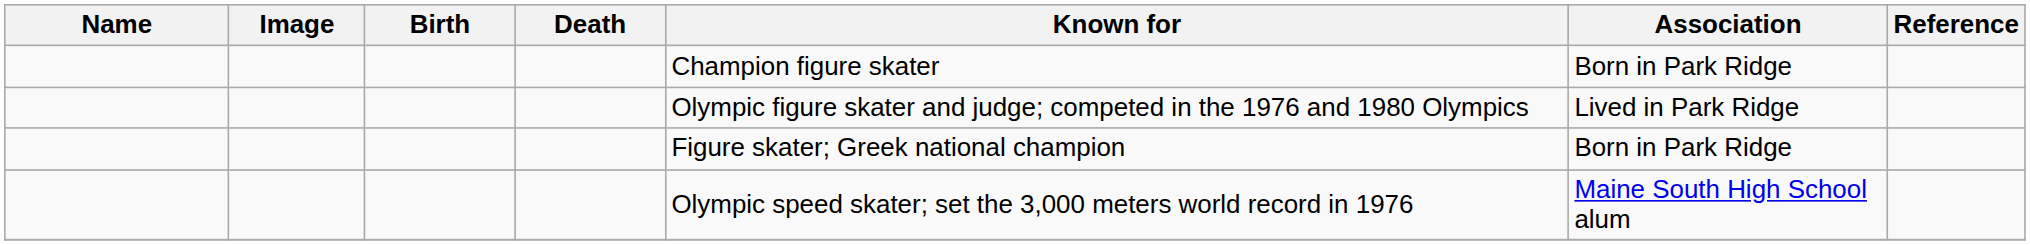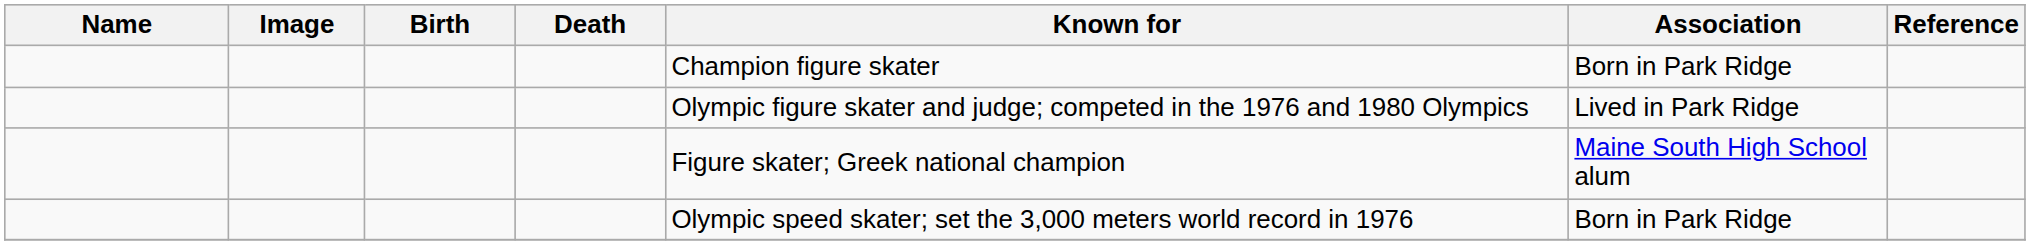row 4 | Association: Born in Park Ridge -> Maine South High School alum
row 5 | Association: Maine South High School alum -> Born in Park Ridge
